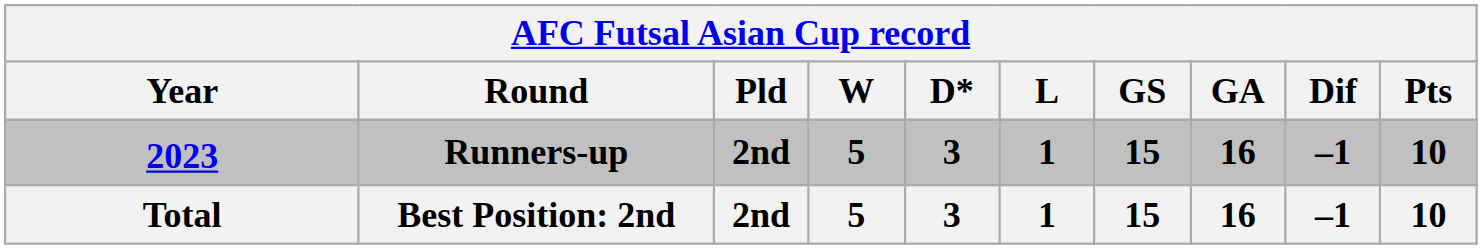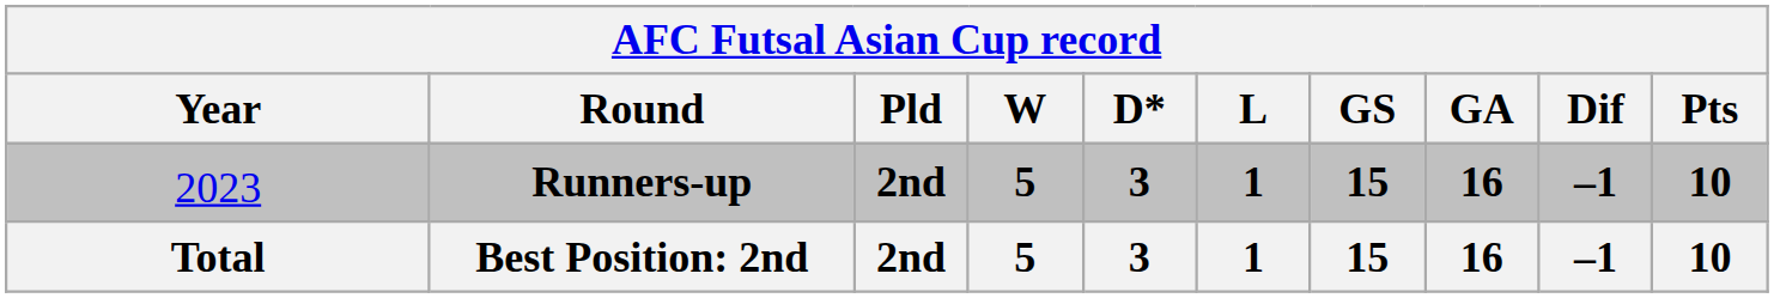Runners-up | Year: bold -> normal
